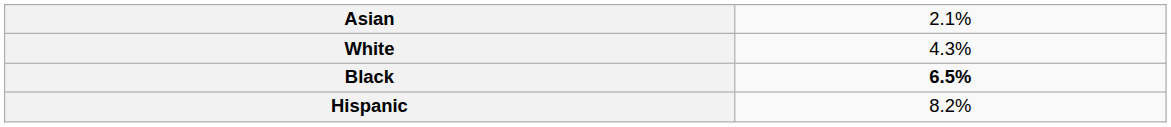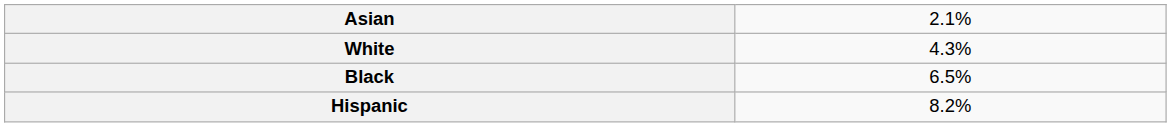Black | column 2: bold -> normal
